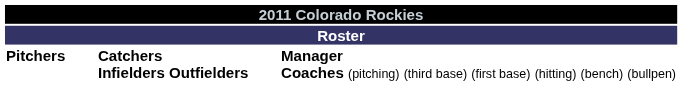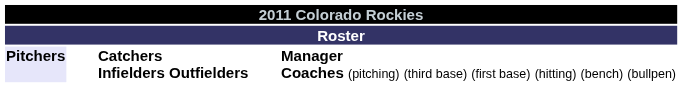Pitchers | column 1: no background -> lavender background
